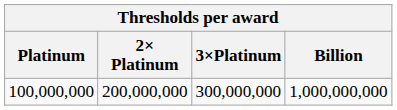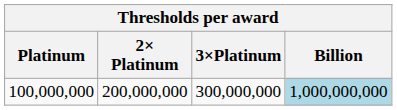100,000,000 | Billion: no background -> lightblue background
